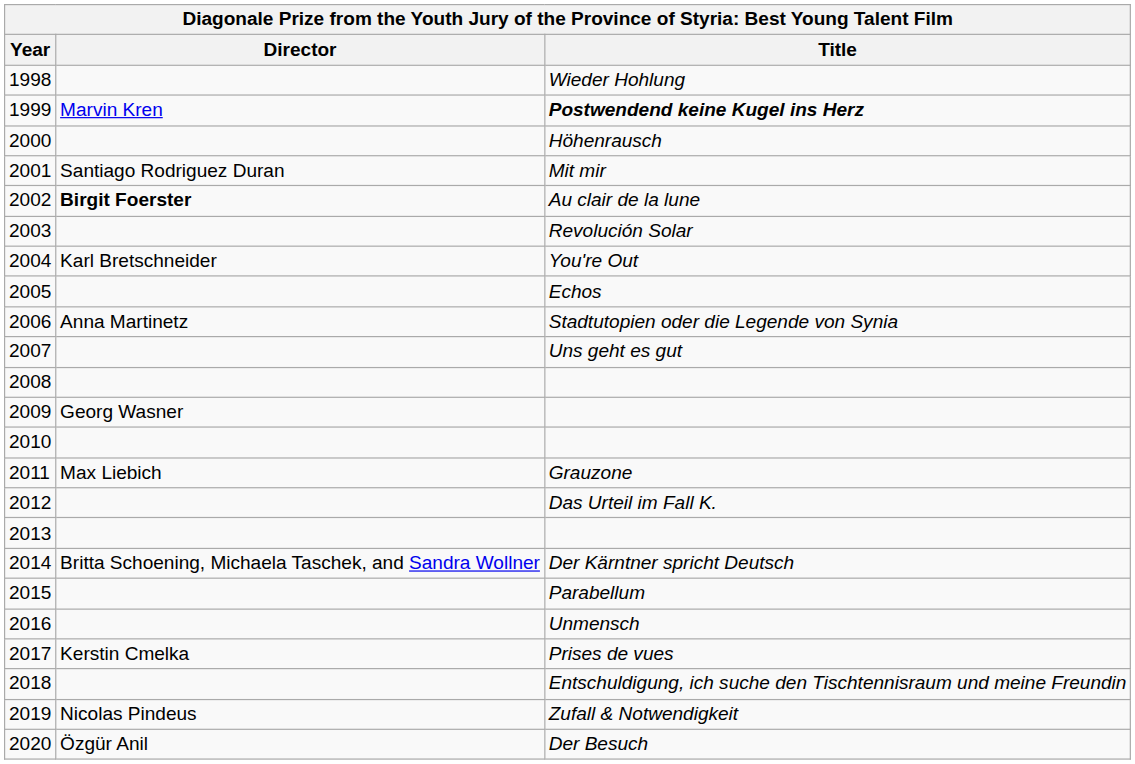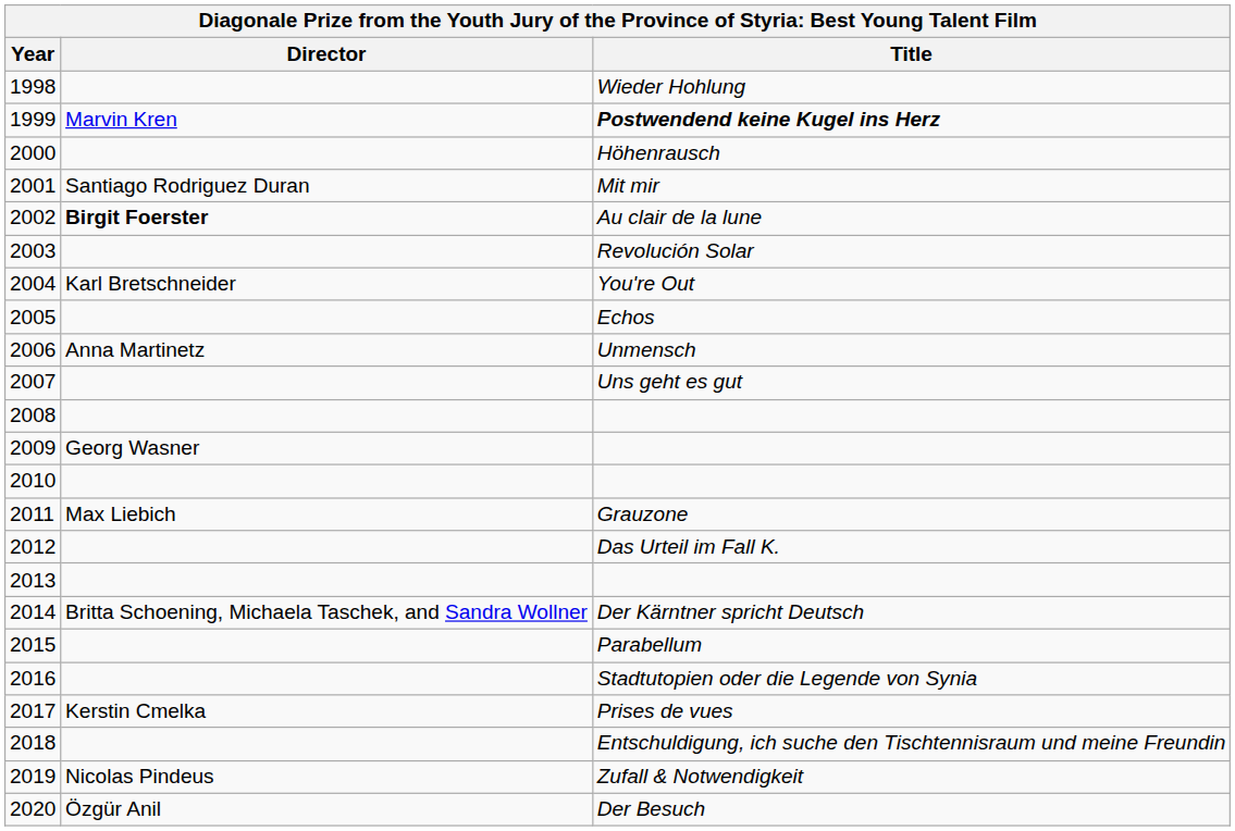2006 | Title: Stadtutopien oder die Legende von Synia -> Unmensch
2016 | Title: Unmensch -> Stadtutopien oder die Legende von Synia
